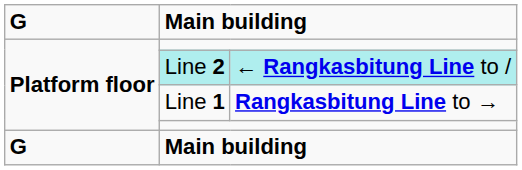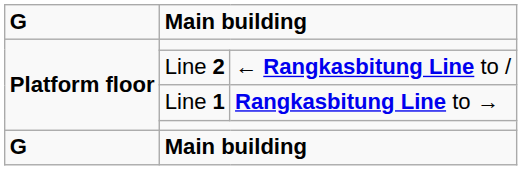Line 2 | column 2: paleturquoise background -> no background
Line 2 | column 3: paleturquoise background -> no background
